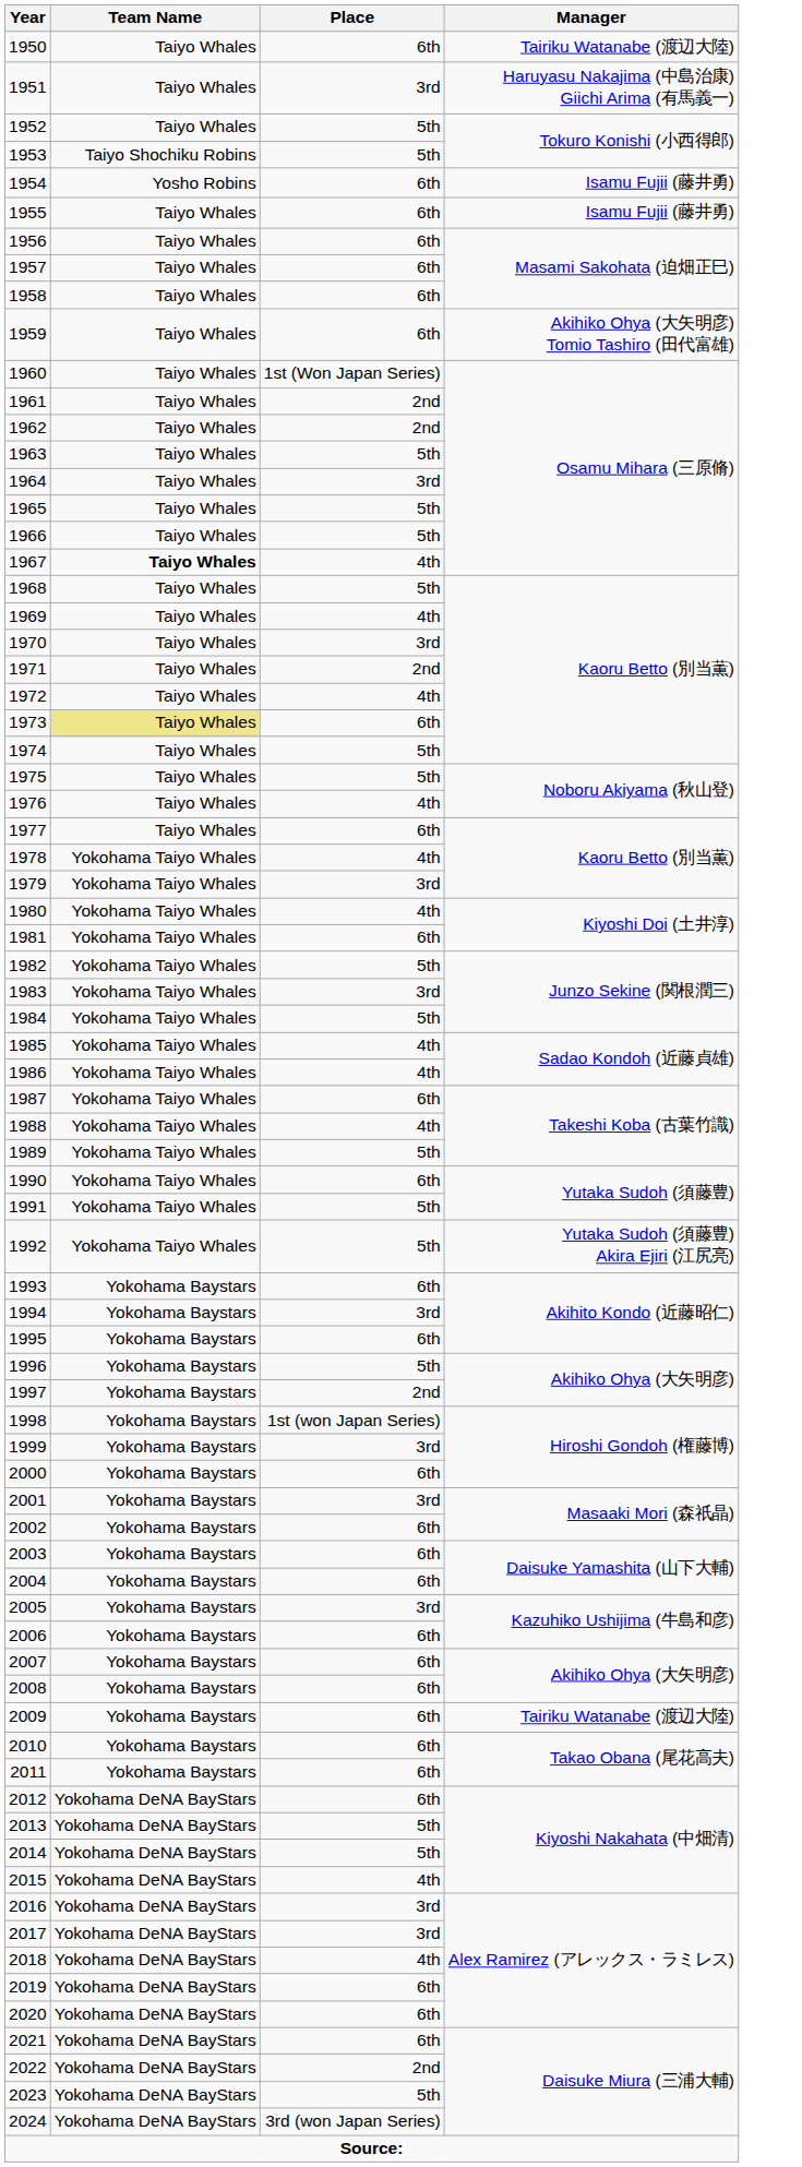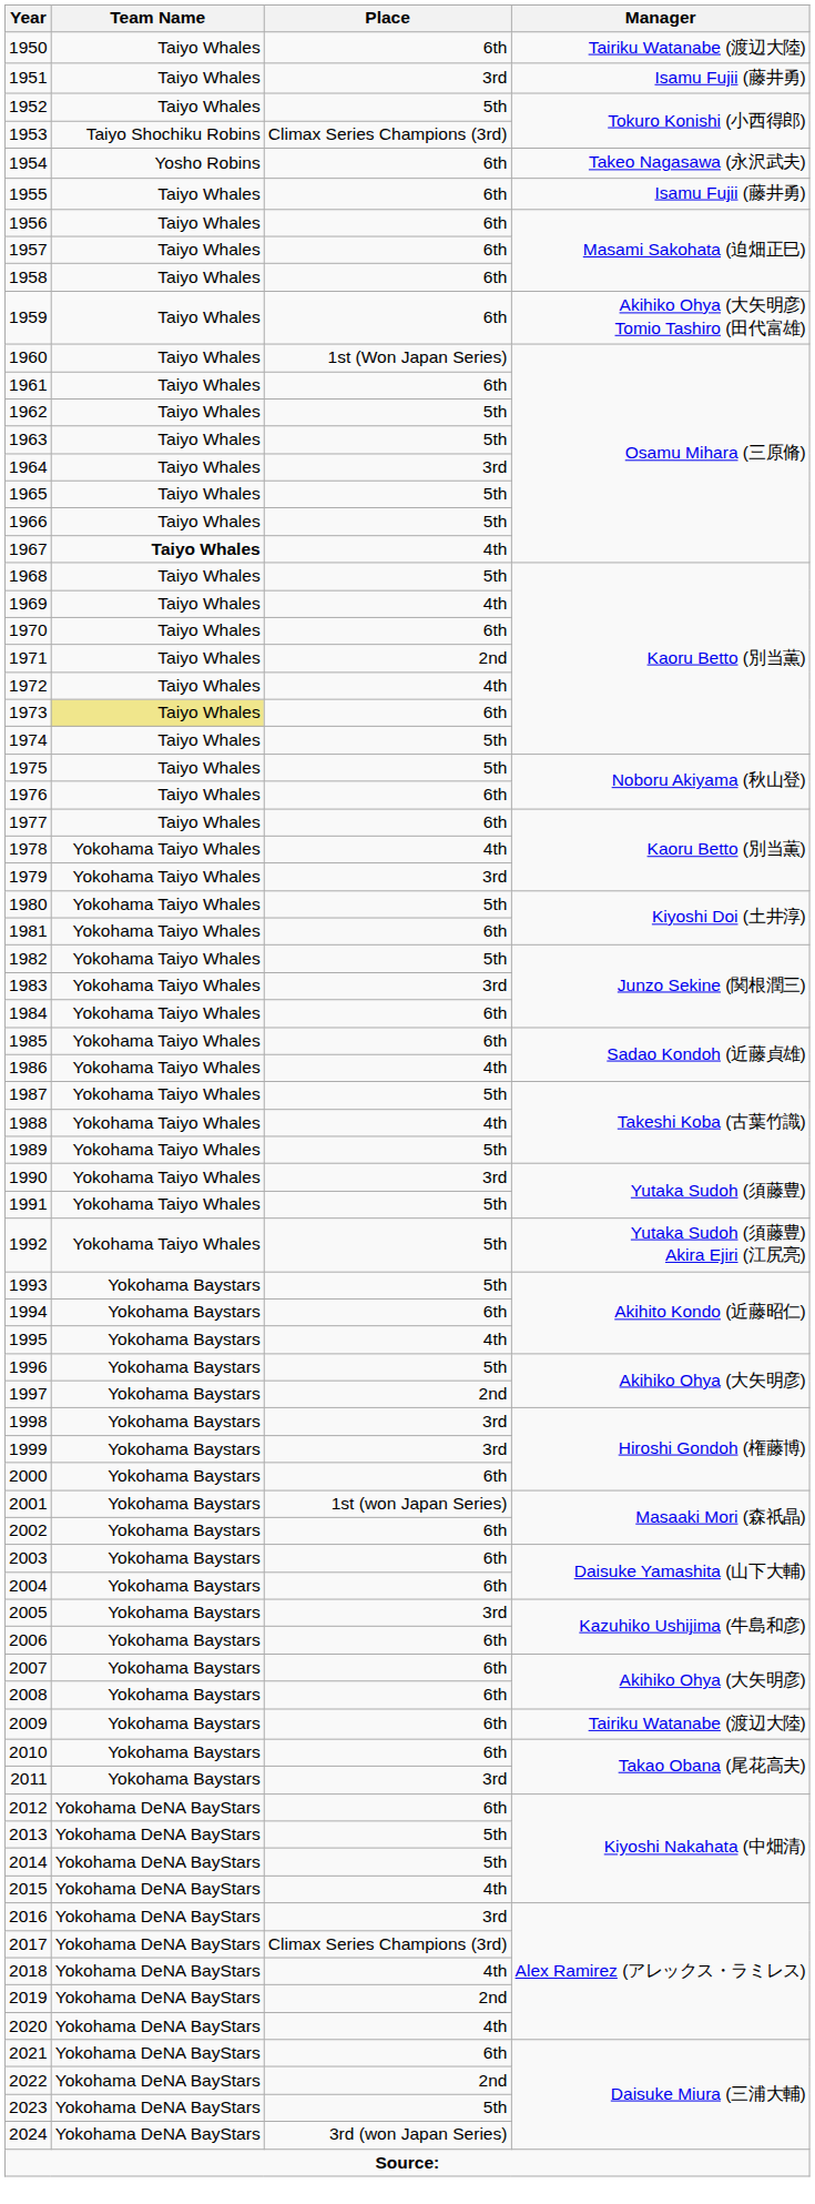1951 | Manager: Haruyasu Nakajima (中島治康) Giichi Arima (有馬義一) -> Isamu Fujii (藤井勇)
1953 | Place: 5th -> Climax Series Champions (3rd)
1954 | Manager: Isamu Fujii (藤井勇) -> Takeo Nagasawa (永沢武夫)
1961 | Place: 2nd -> 6th
1962 | Place: 2nd -> 5th
1970 | Place: 3rd -> 6th
1976 | Place: 4th -> 6th
1980 | Place: 4th -> 5th
1984 | Place: 5th -> 6th
1985 | Place: 4th -> 6th
1987 | Place: 6th -> 5th
1990 | Place: 6th -> 3rd
1993 | Place: 6th -> 5th
1994 | Place: 3rd -> 6th
1995 | Place: 6th -> 4th
1998 | Place: 1st (won Japan Series) -> 3rd
2001 | Place: 3rd -> 1st (won Japan Series)
2011 | Place: 6th -> 3rd
2017 | Place: 3rd -> Climax Series Champions (3rd)
2019 | Place: 6th -> 2nd
2020 | Place: 6th -> 4th
